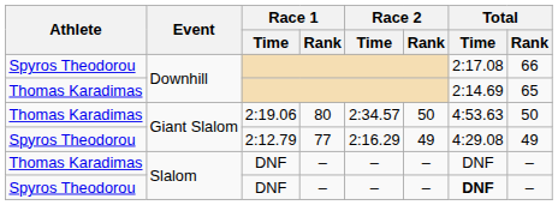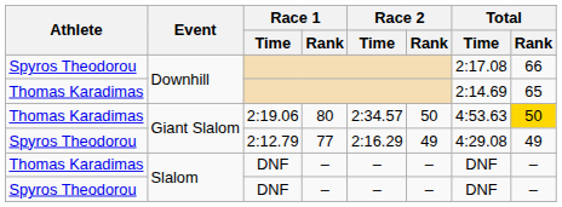2:19.06 | Total / Rank: no background -> gold background
Spyros Theodorou / DNF | Total / Time: bold -> normal
